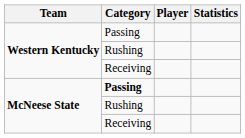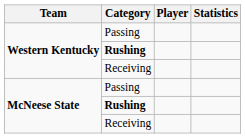Western Kentucky / Rushing | Category: normal -> bold
McNeese State / Passing | Category: bold -> normal
McNeese State / Rushing | Category: normal -> bold
